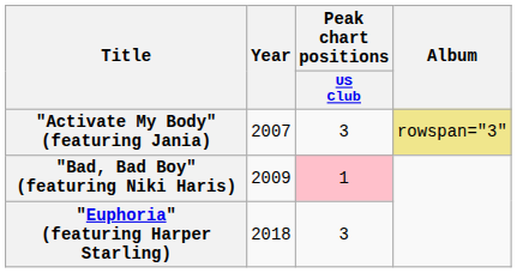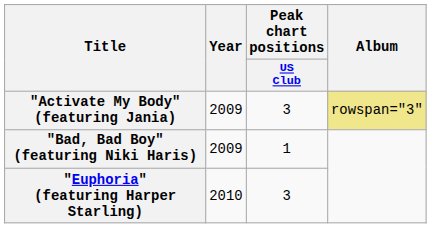"Activate My Body" (featuring Jania) | Year: 2007 -> 2009
"Bad, Bad Boy" (featuring Niki Haris) | Peak chart positions / US Club: pink background -> no background
"Euphoria" (featuring Harper Starling) | Year: 2018 -> 2010
